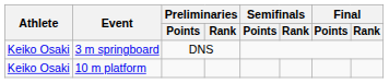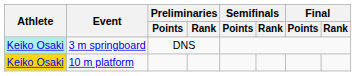3 m springboard | Athlete: no background -> paleturquoise background
10 m platform | Athlete: no background -> gold background
